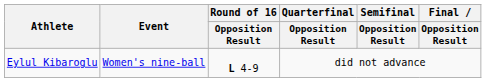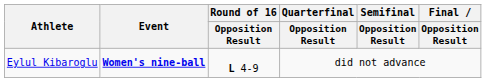Eylul Kibaroglu | Event: normal -> bold
